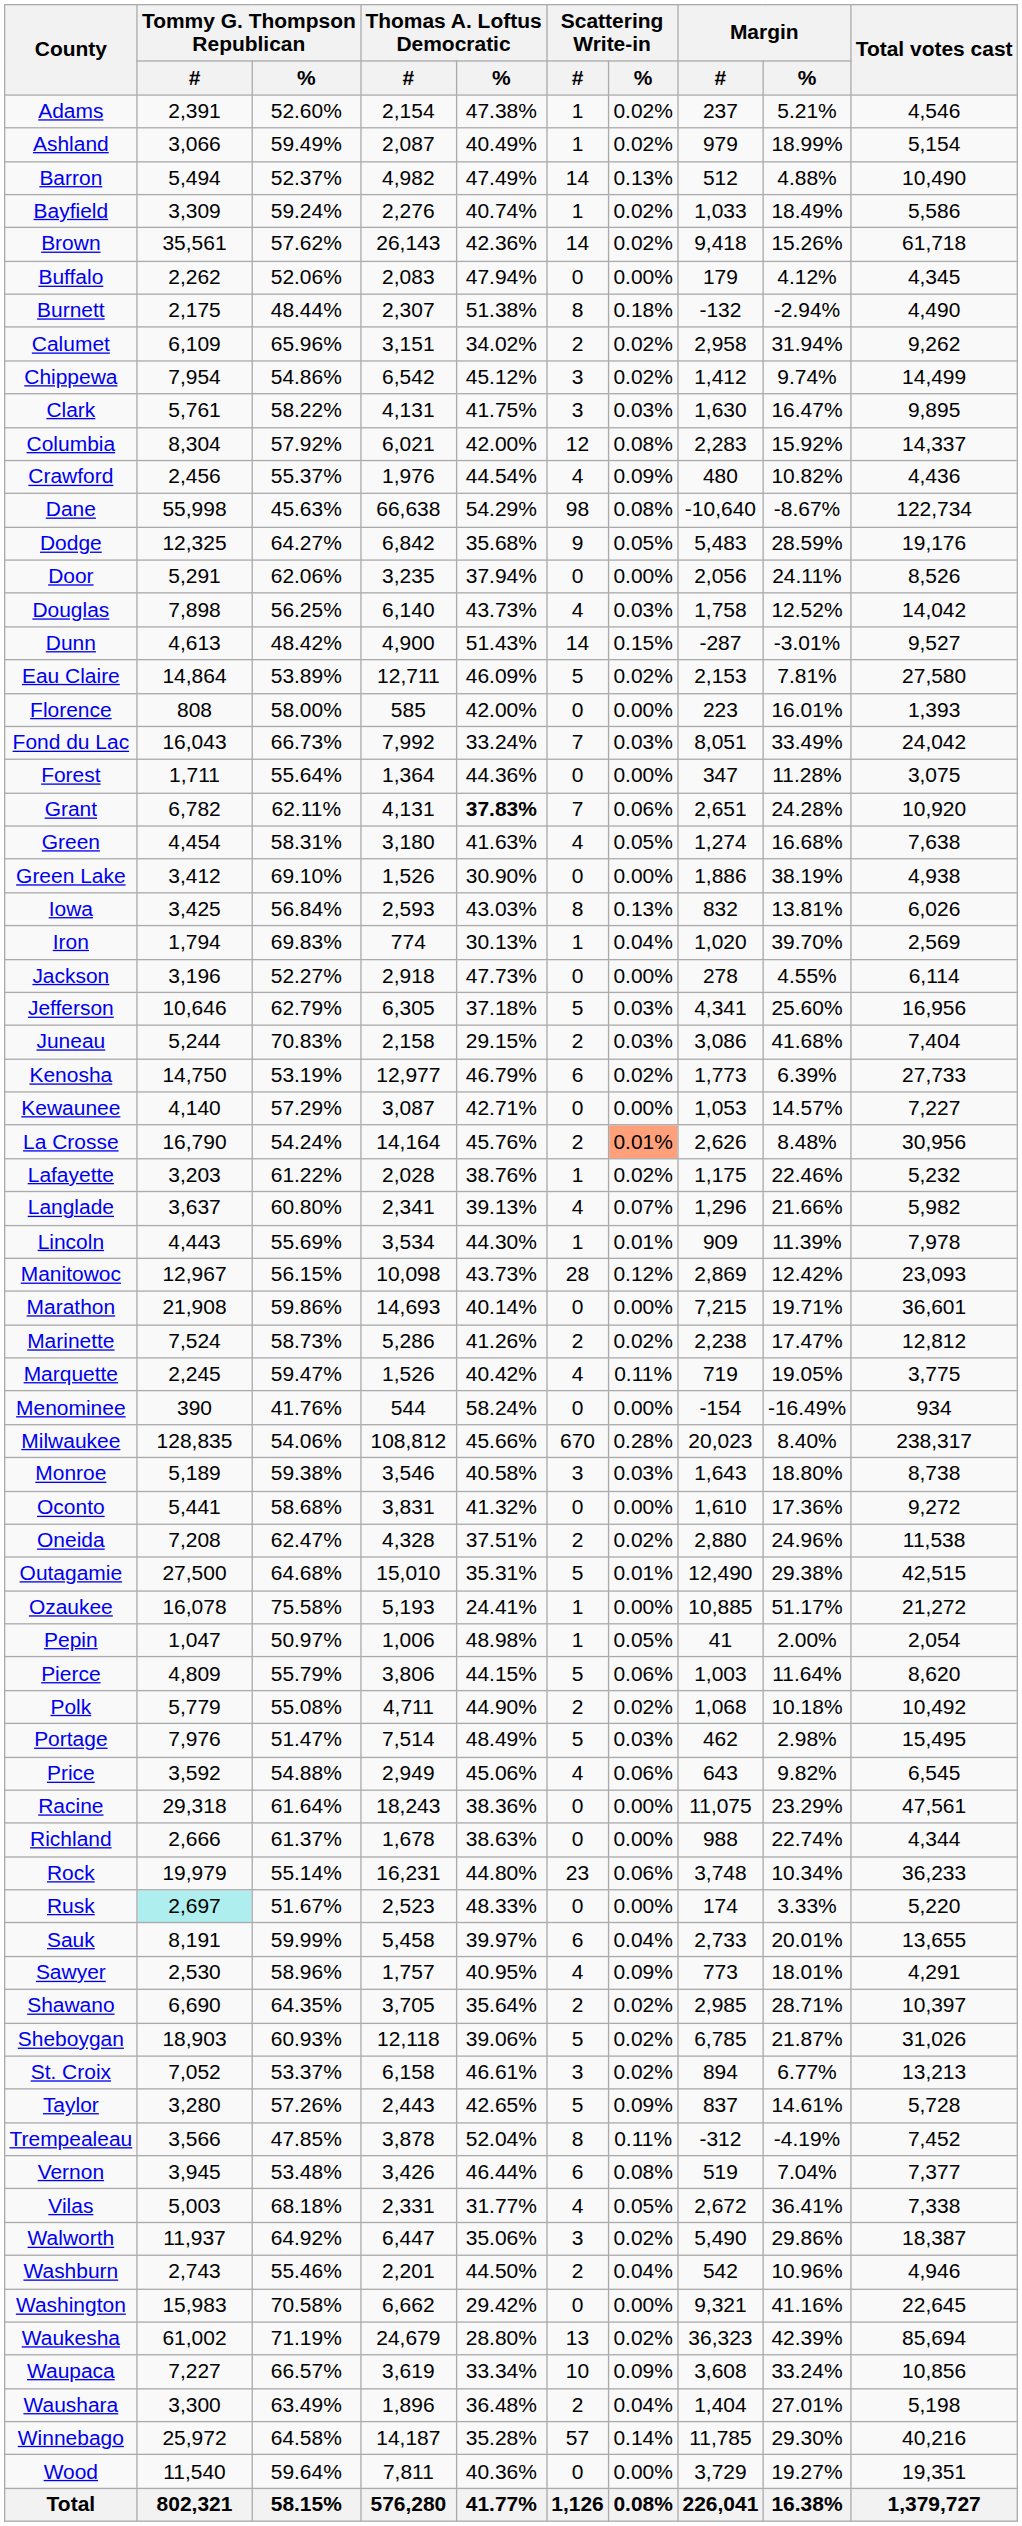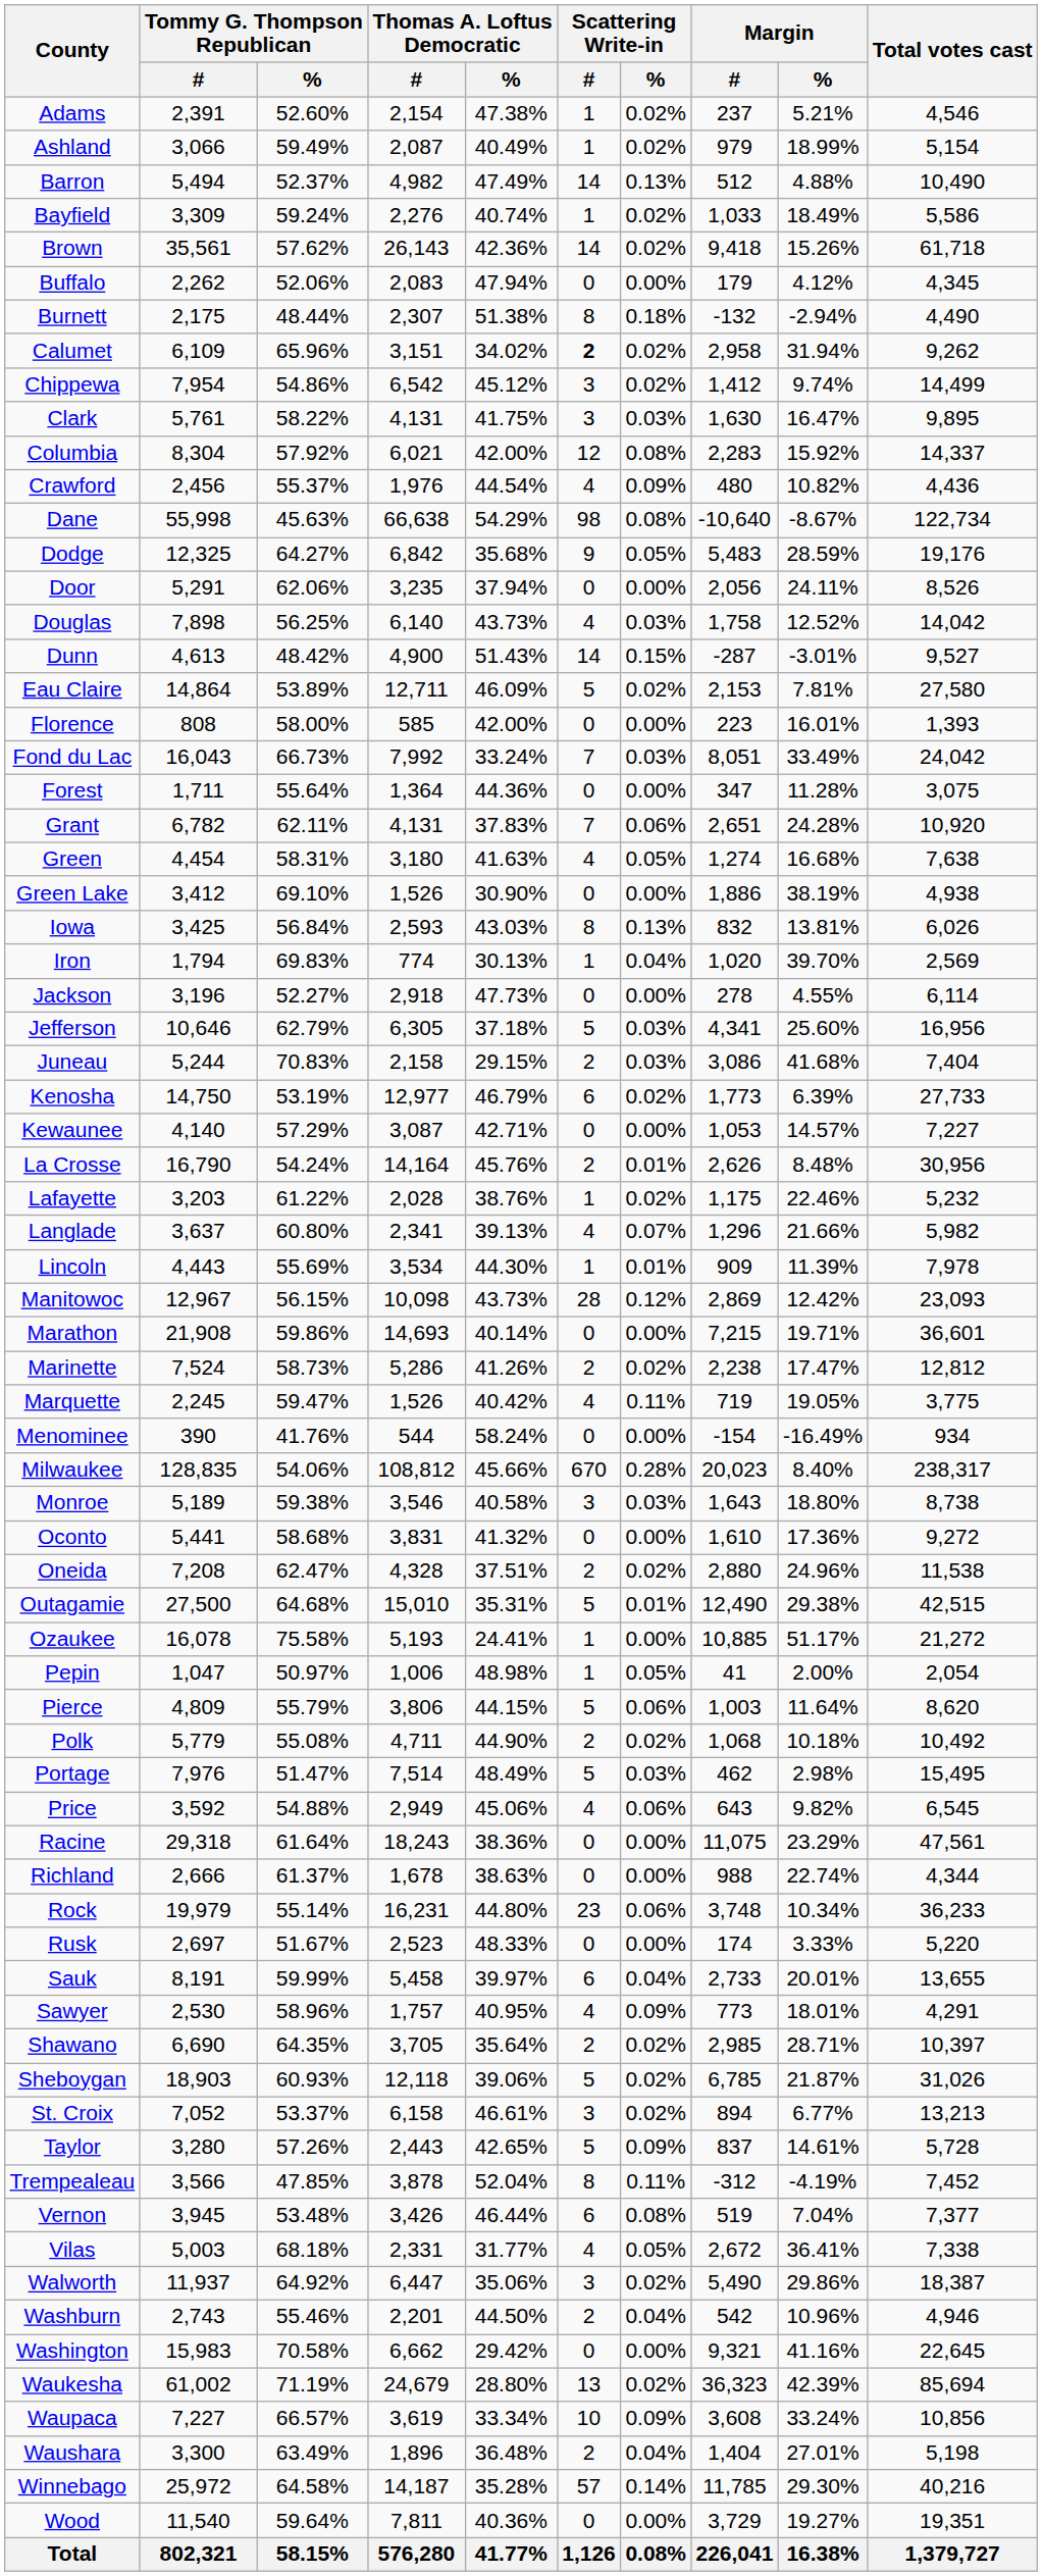Calumet | Scattering Write-in / #: normal -> bold
Grant | Thomas A. Loftus Democratic / %: bold -> normal
La Crosse | Scattering Write-in / %: lightsalmon background -> no background
Rusk | Tommy G. Thompson Republican / #: paleturquoise background -> no background
